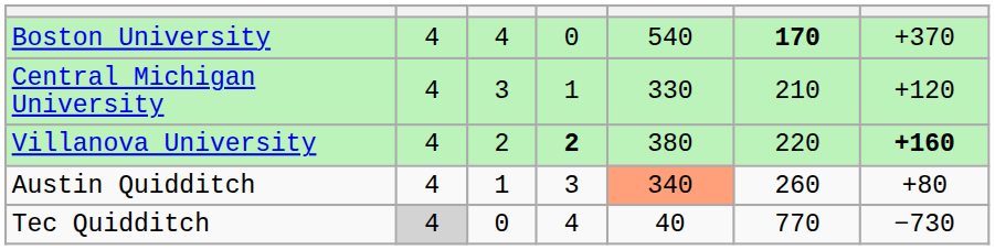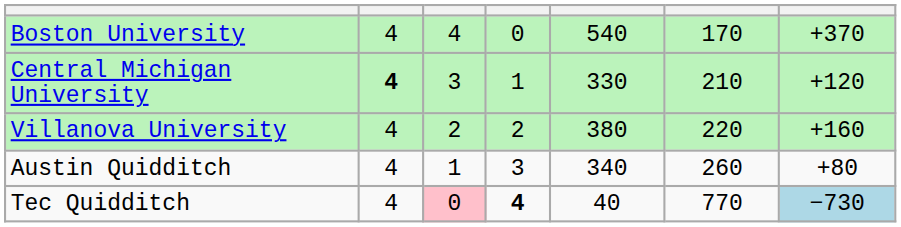Boston University | column 6: bold -> normal
Central Michigan University | column 2: normal -> bold
Villanova University | column 4: bold -> normal
Villanova University | column 7: bold -> normal
Austin Quidditch | column 5: lightsalmon background -> no background
Tec Quidditch | column 2: lightgrey background -> no background
Tec Quidditch | column 3: no background -> pink background
Tec Quidditch | column 4: normal -> bold
Tec Quidditch | column 7: no background -> lightblue background
